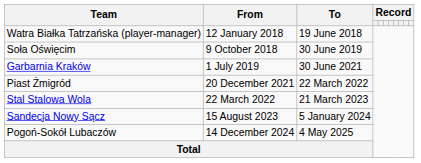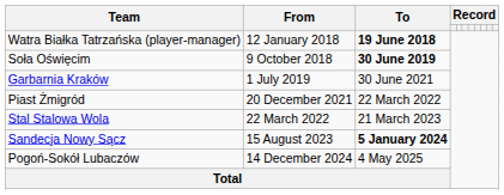Watra Białka Tatrzańska (player-manager) | To: normal -> bold
Soła Oświęcim | To: normal -> bold
Sandecja Nowy Sącz | To: normal -> bold
